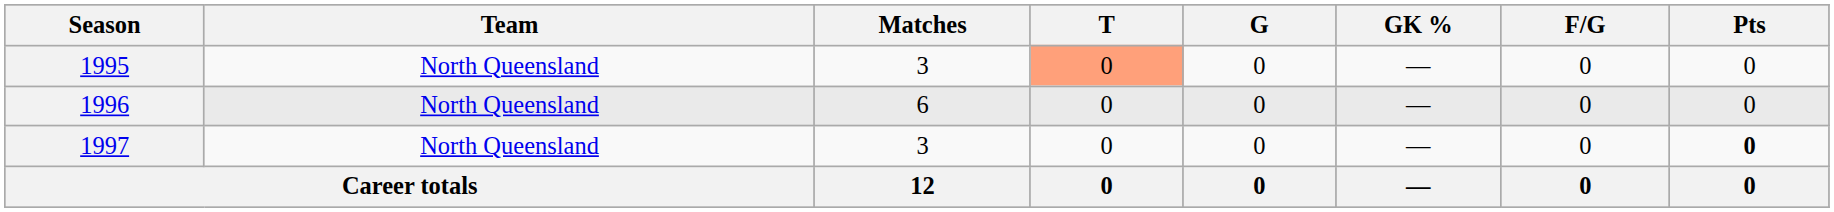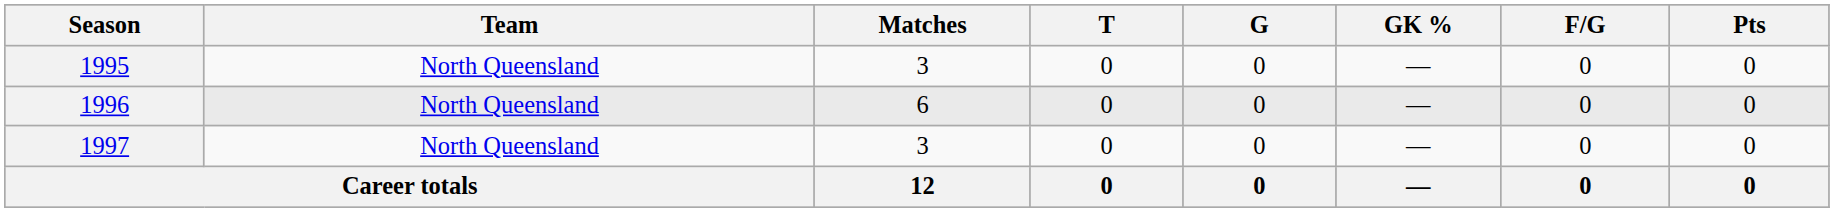1995 | T: lightsalmon background -> no background
1997 | Pts: bold -> normal
